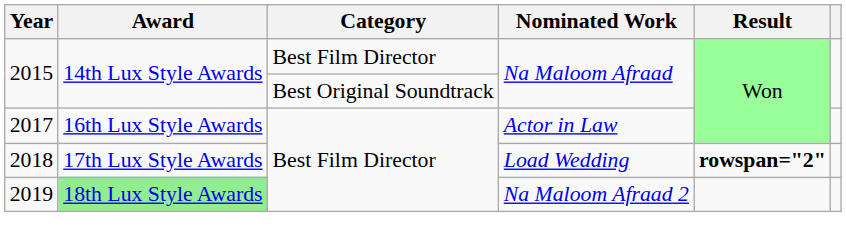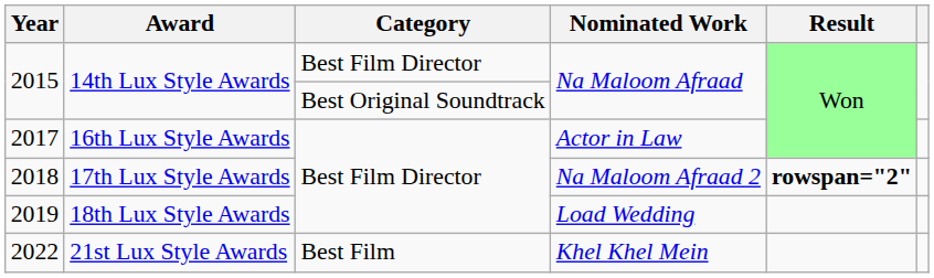2018 | Nominated Work: Load Wedding -> Na Maloom Afraad 2
2019 | Award: lightgreen background -> no background
2019 | Nominated Work: Na Maloom Afraad 2 -> Load Wedding
+ row: 2022 | 21st Lux Style Awards | Best Film | Khel Khel Mein
